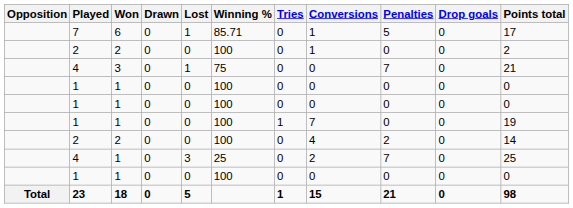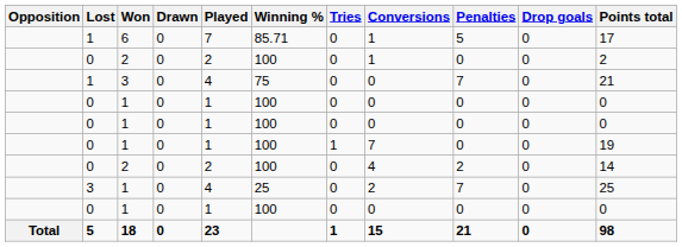columns swapped: Played <-> Lost
